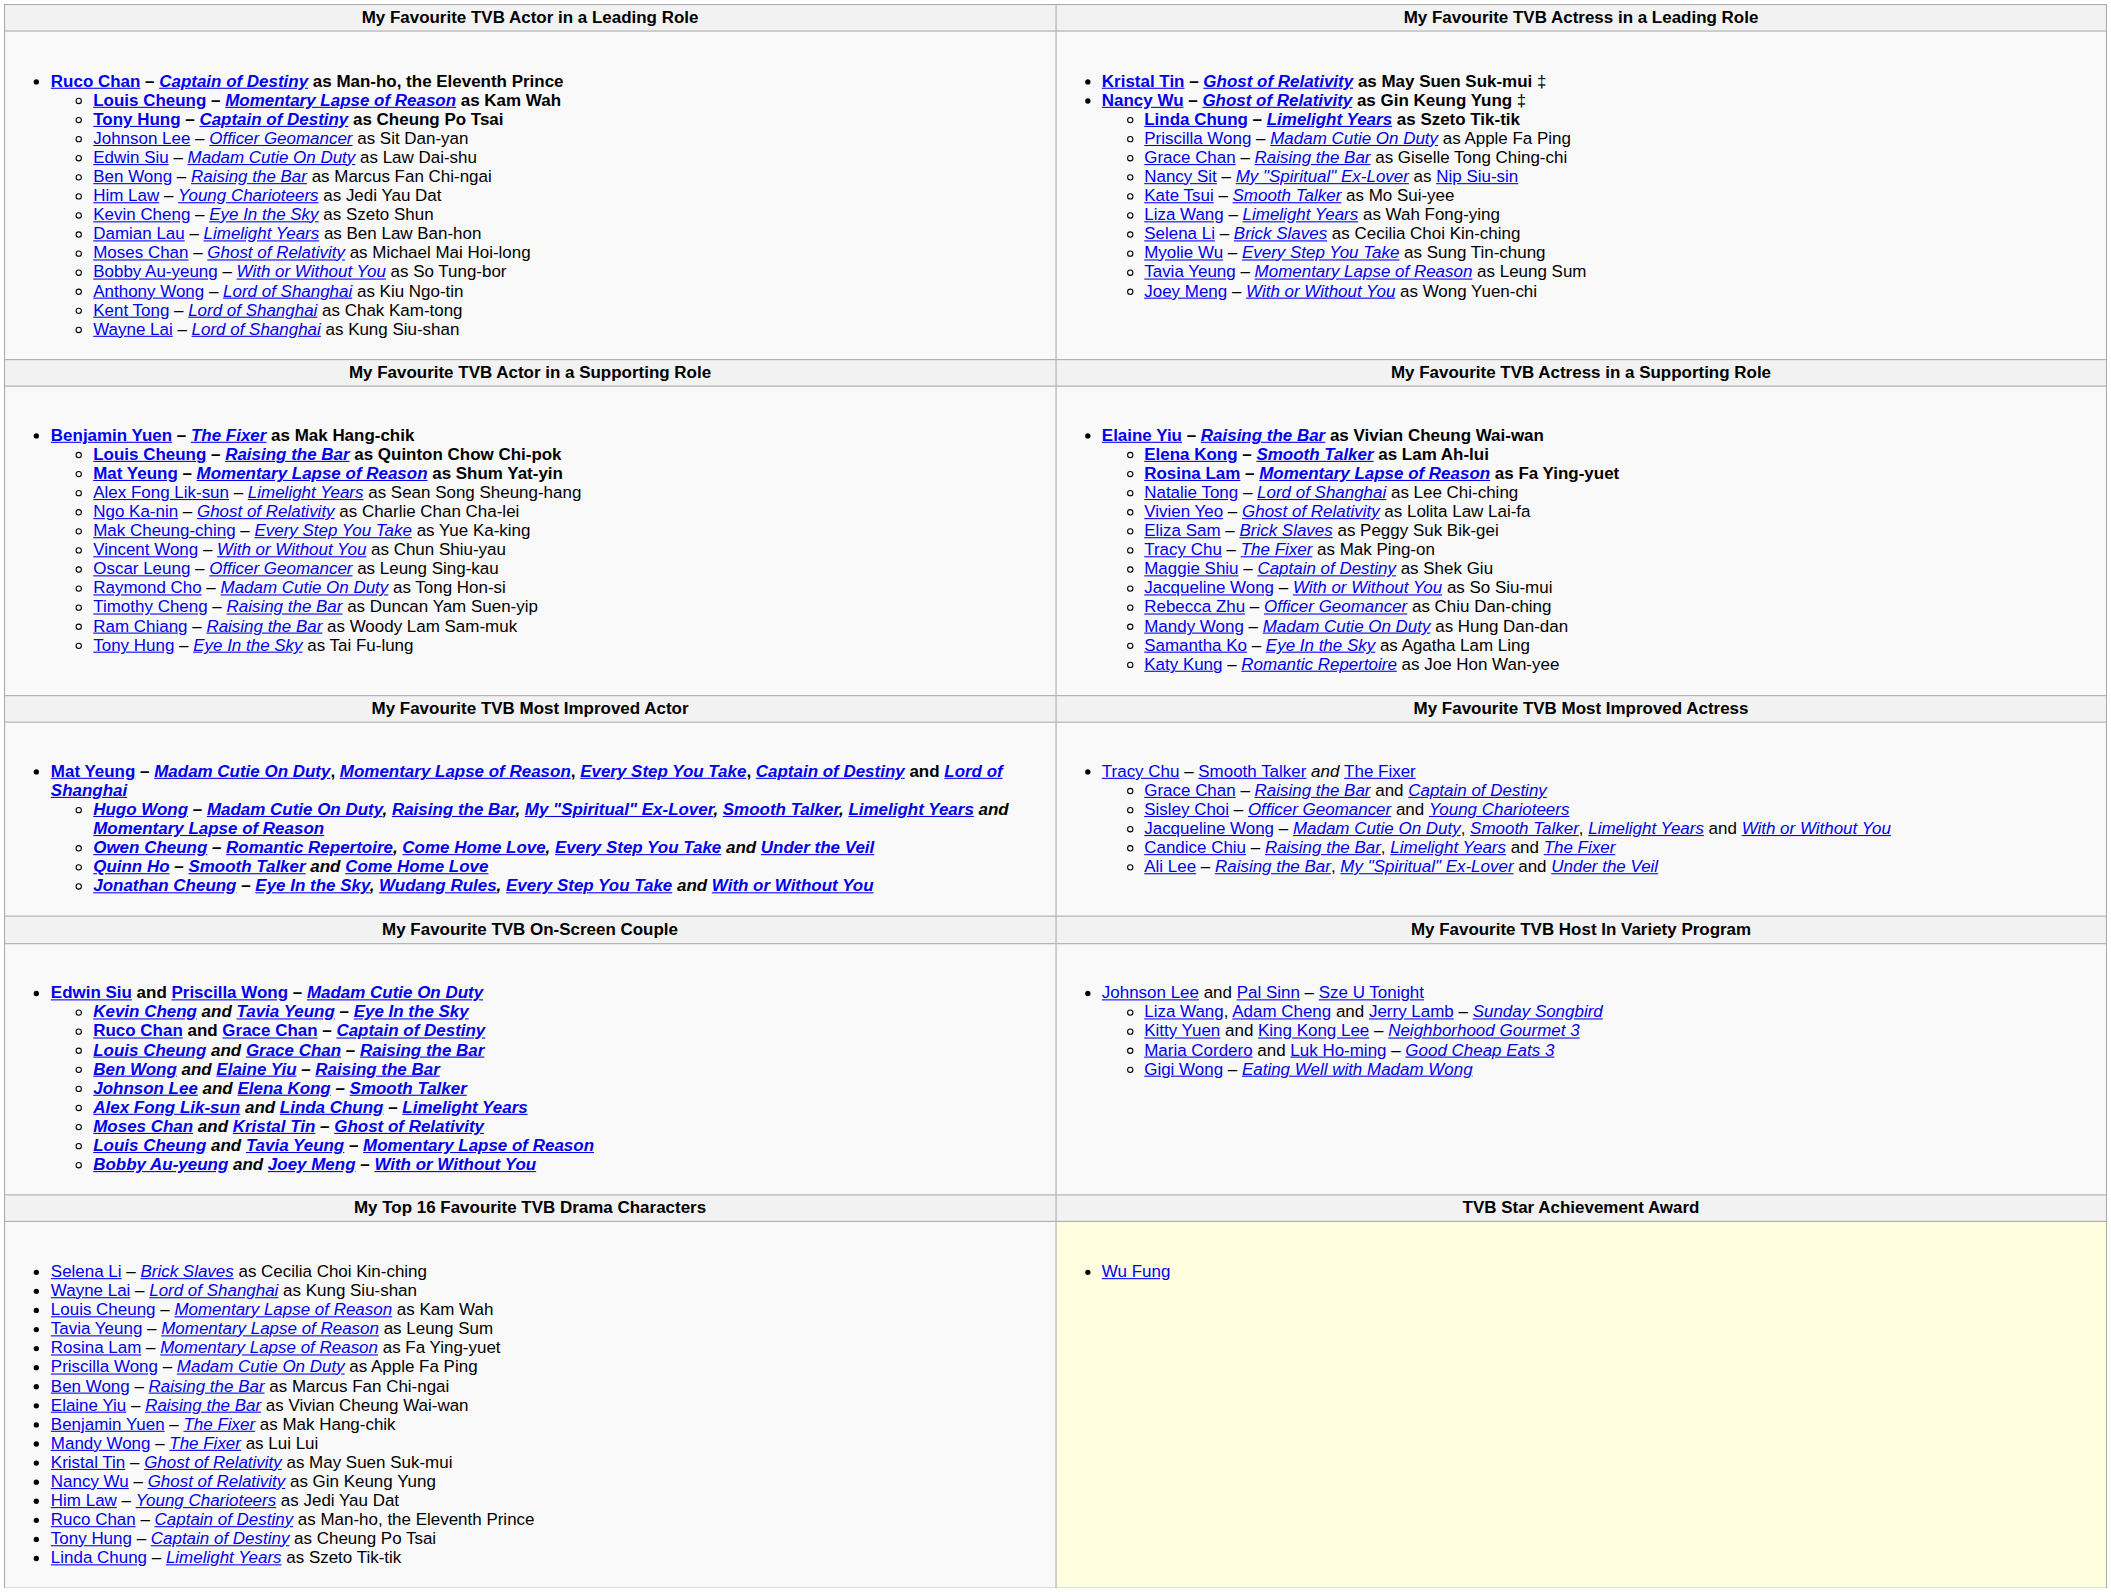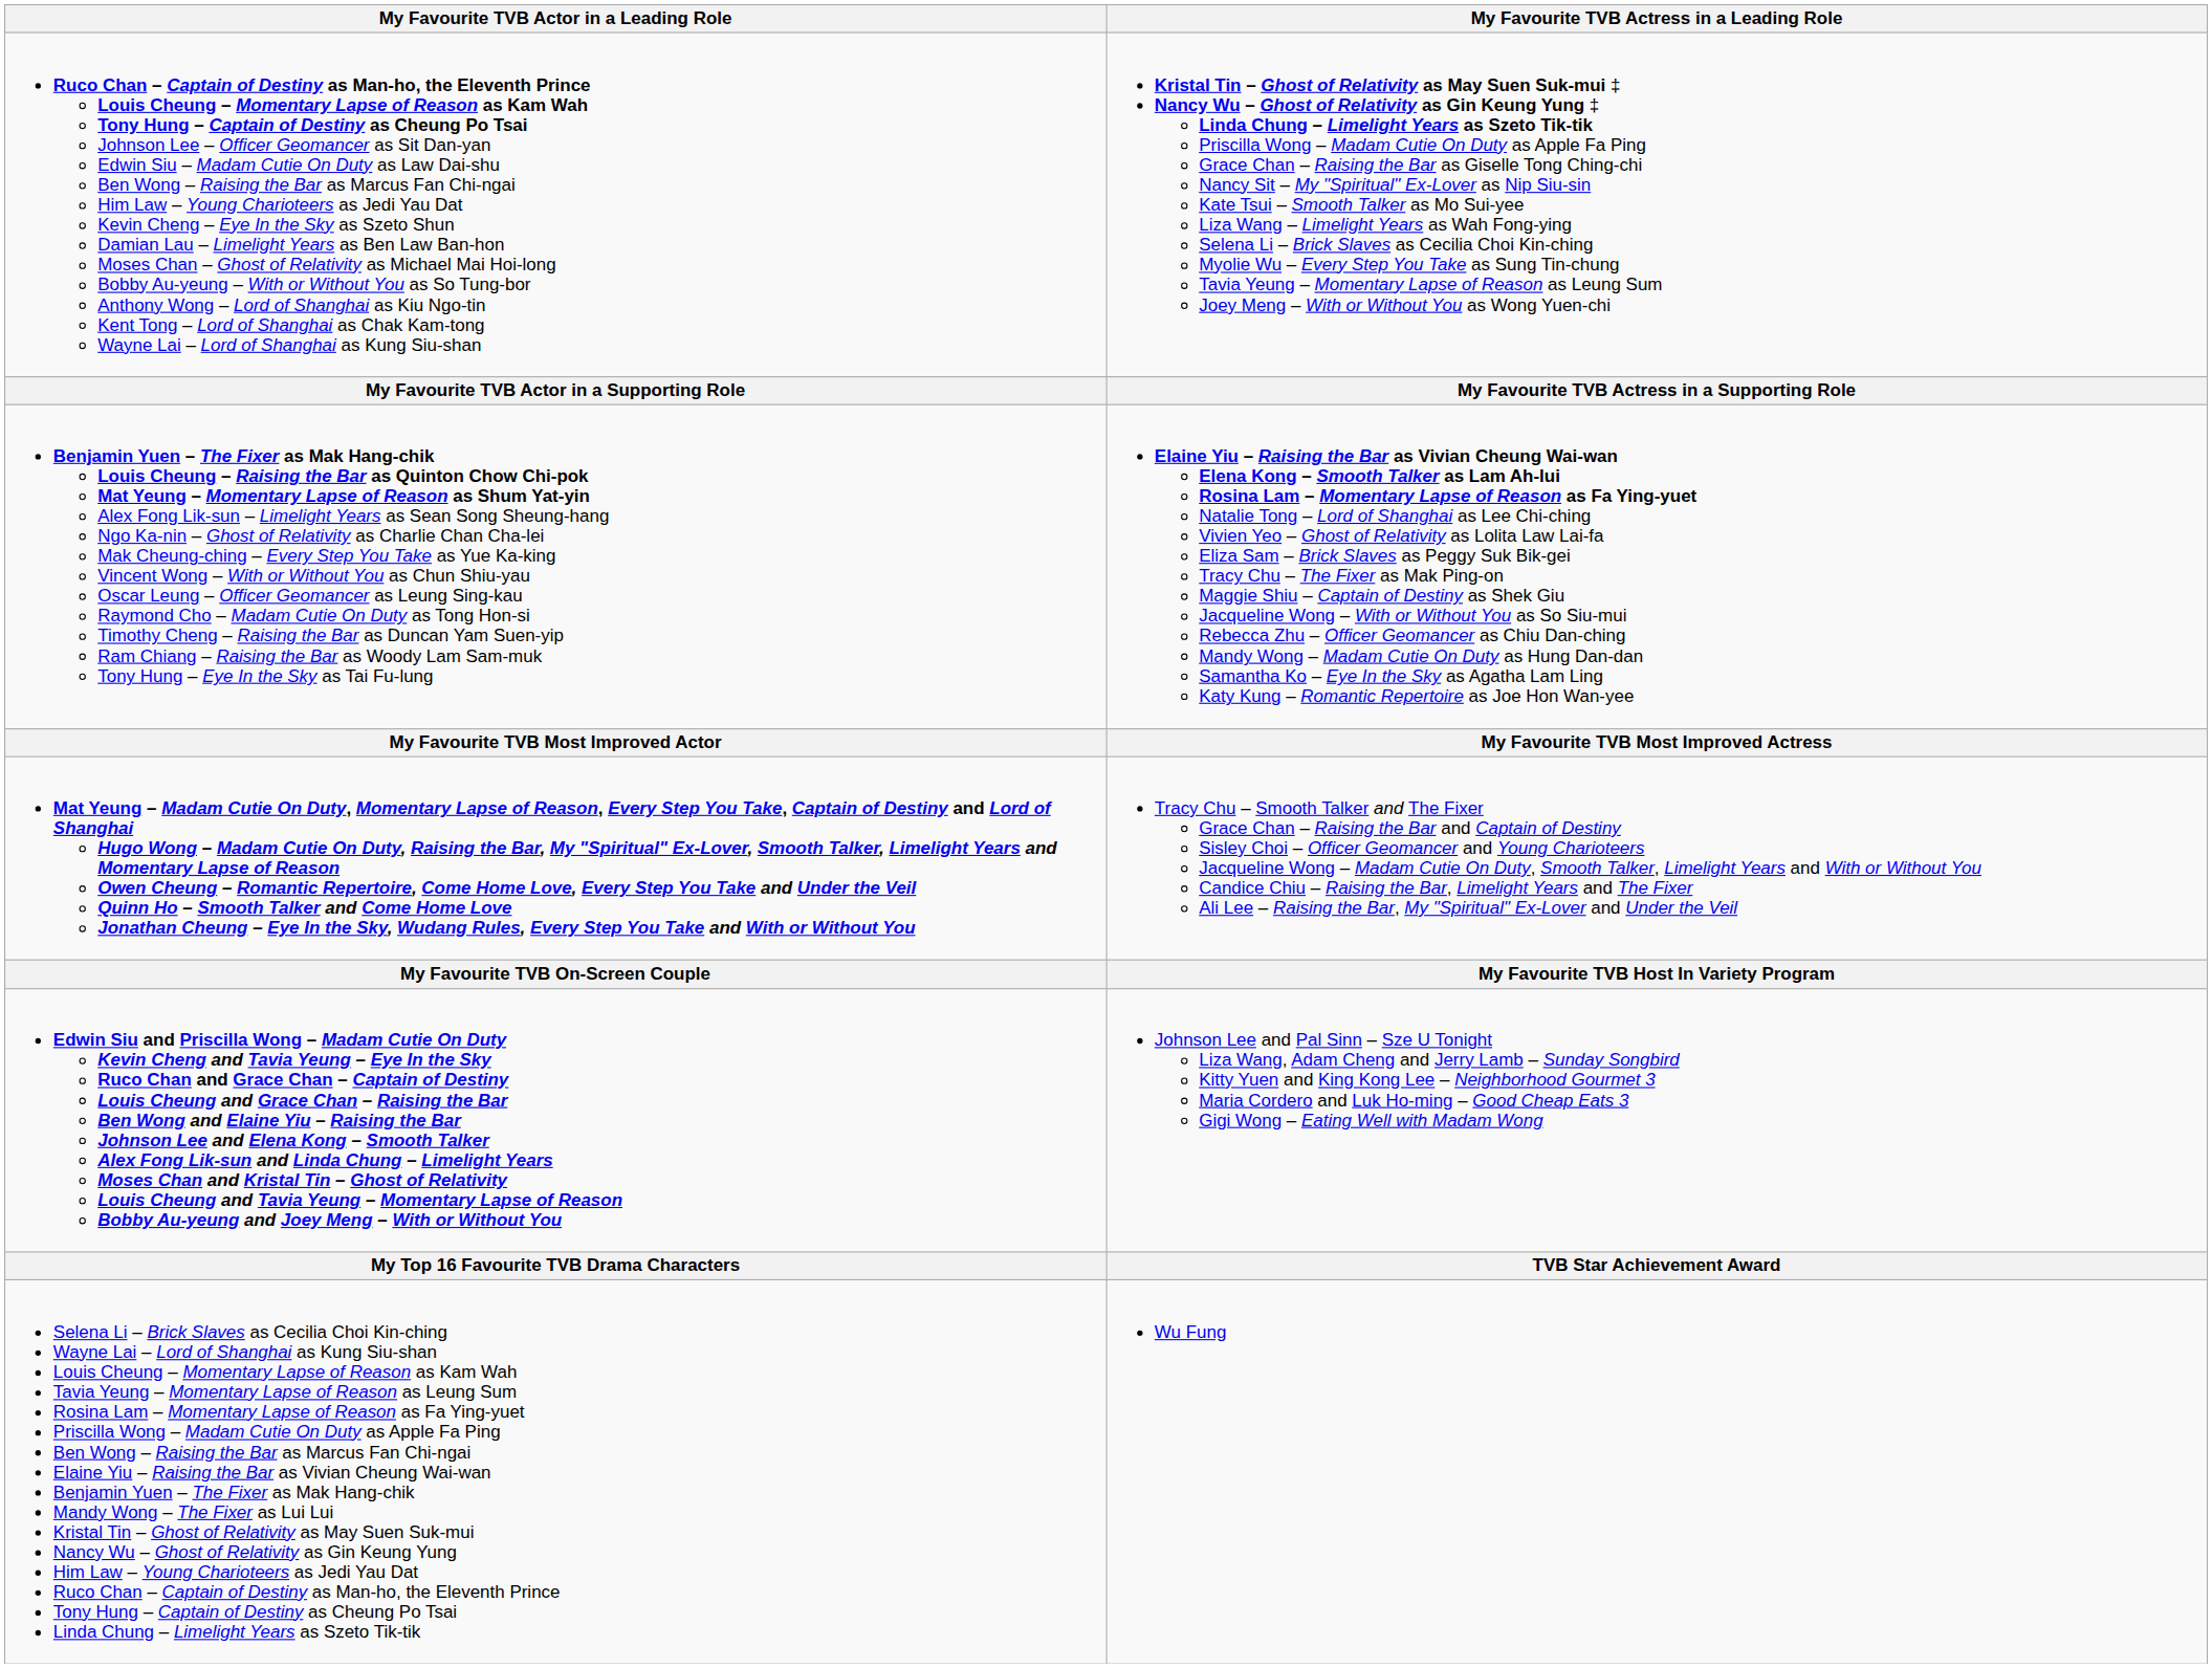row 10 | My Favourite TVB Actress in a Leading Role: lightyellow background -> no background
